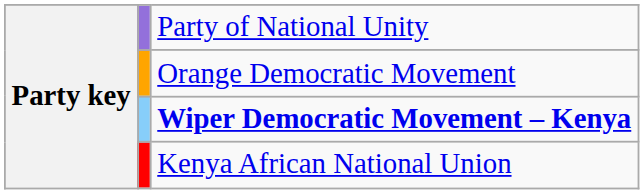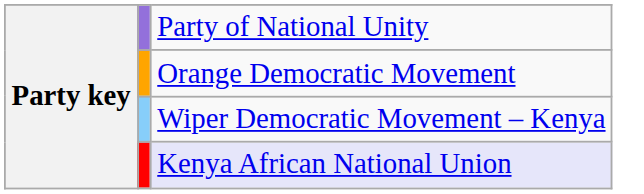Wiper Democratic Movement – Kenya | column 3: bold -> normal
Kenya African National Union | column 3: no background -> lavender background
